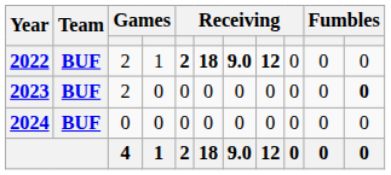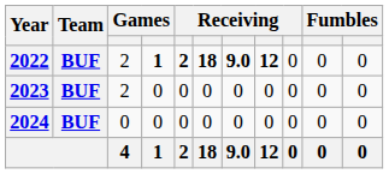2022 | column 4: normal -> bold
2023 | column 11: bold -> normal
